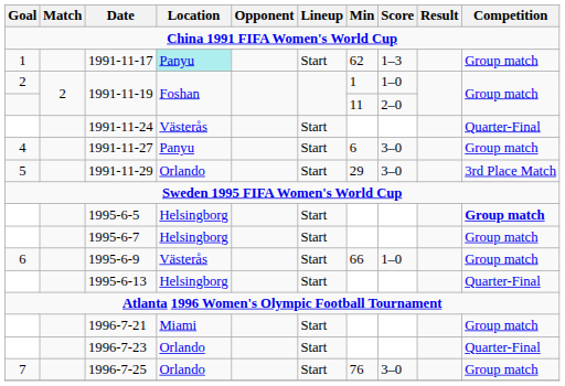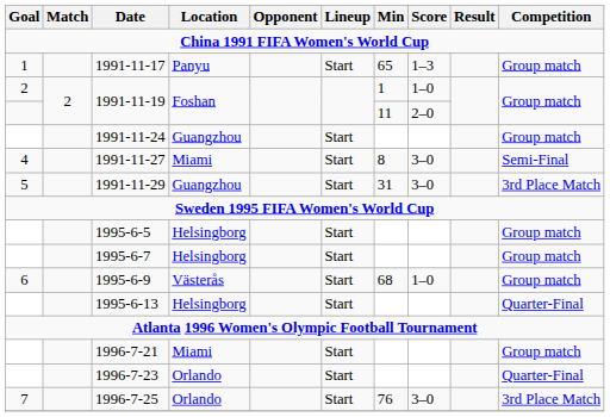1991-11-17 | Location: paleturquoise background -> no background
1991-11-17 | Min: 62 -> 65
1991-11-24 | Location: Västerås -> Guangzhou
1991-11-24 | Competition: Quarter-Final -> Group match
1991-11-27 | Location: Panyu -> Miami
1991-11-27 | Min: 6 -> 8
1991-11-27 | Competition: Group match -> Semi-Final
1991-11-29 | Location: Orlando -> Guangzhou
1991-11-29 | Min: 29 -> 31
1995-6-5 | Competition: bold -> normal
1995-6-9 | Min: 66 -> 68
1996-7-25 | Competition: Group match -> 3rd Place Match
